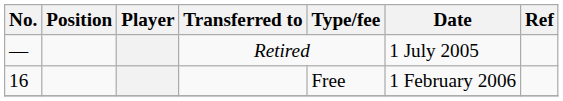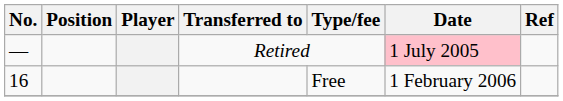Retired | Date: no background -> pink background
